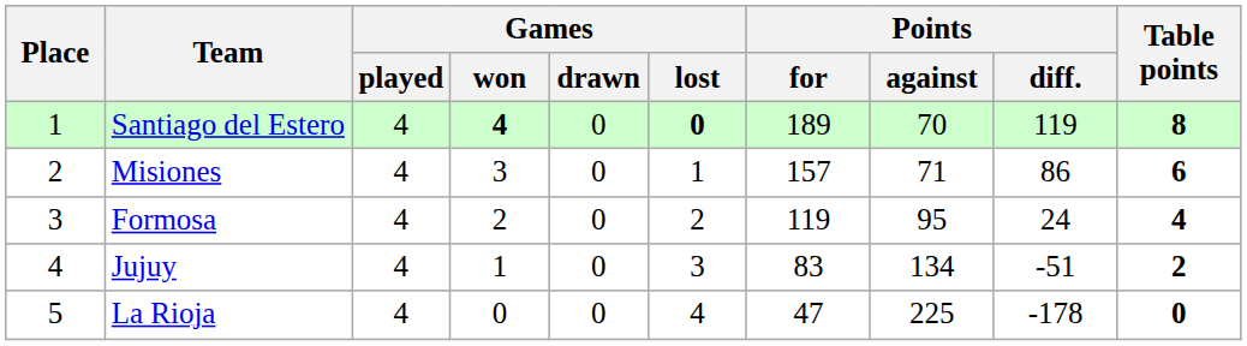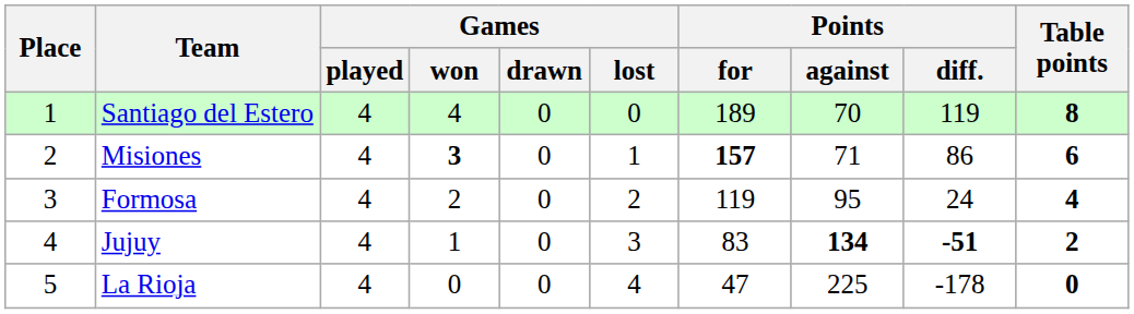Santiago del Estero | Games / won: bold -> normal
Santiago del Estero | Games / lost: bold -> normal
Misiones | Games / won: normal -> bold
Misiones | Points / for: normal -> bold
Jujuy | Points / against: normal -> bold
Jujuy | Points / diff.: normal -> bold
